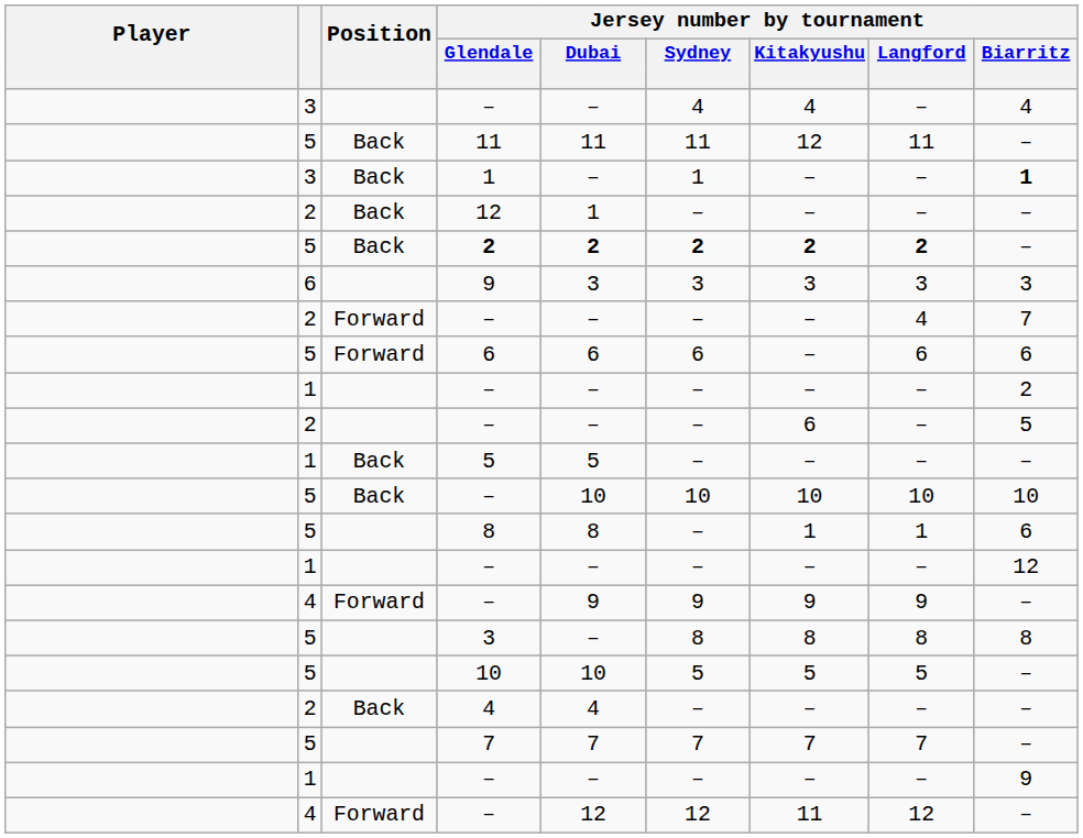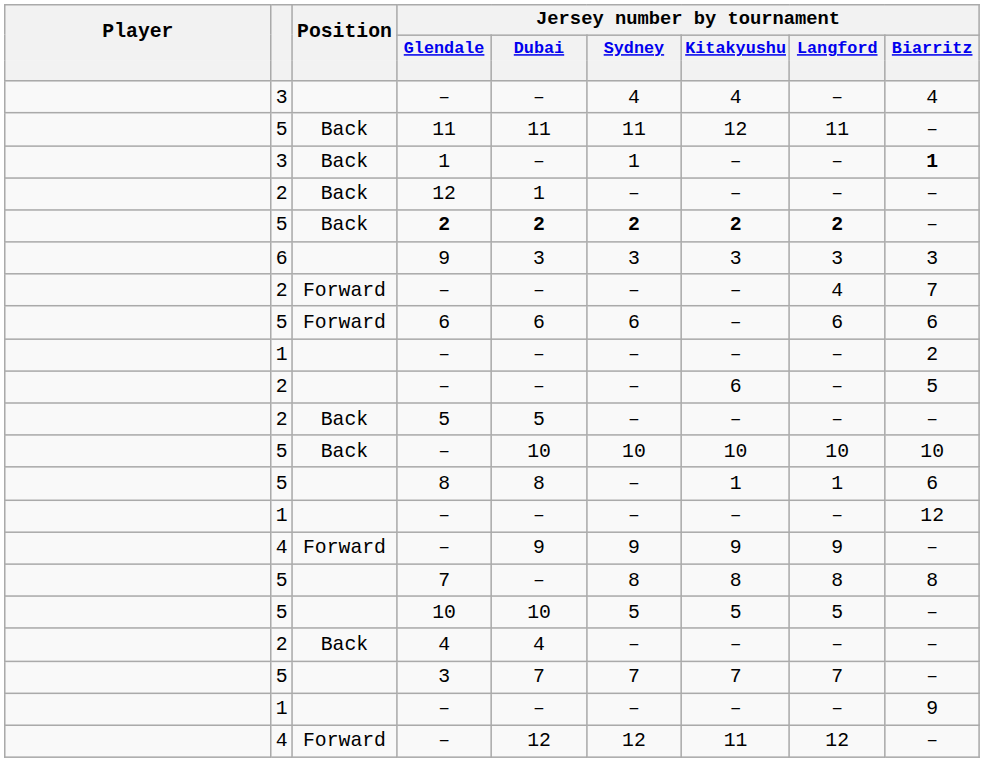row 14 | column 2: 1 -> 2
row 19 | Jersey number by tournament / Glendale: 3 -> 7
row 22 | Jersey number by tournament / Glendale: 7 -> 3
